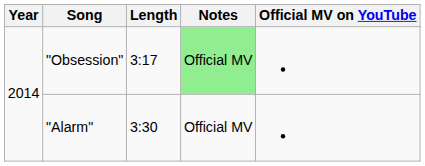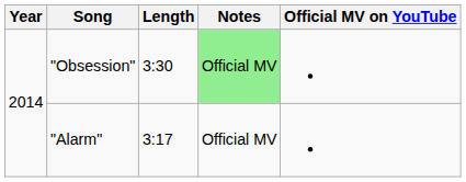"Obsession" | Length: 3:17 -> 3:30
"Alarm" | Length: 3:30 -> 3:17
